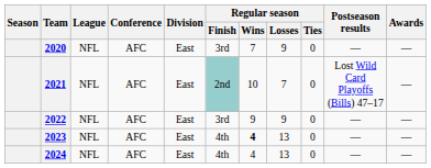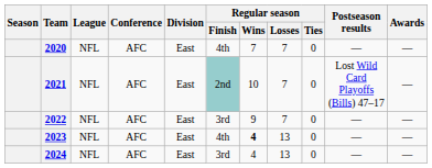2020 | Regular season / Finish: 3rd -> 4th
2020 | Regular season / Losses: 9 -> 7
2022 | Regular season / Losses: 9 -> 7
2024 | Regular season / Finish: 4th -> 3rd
